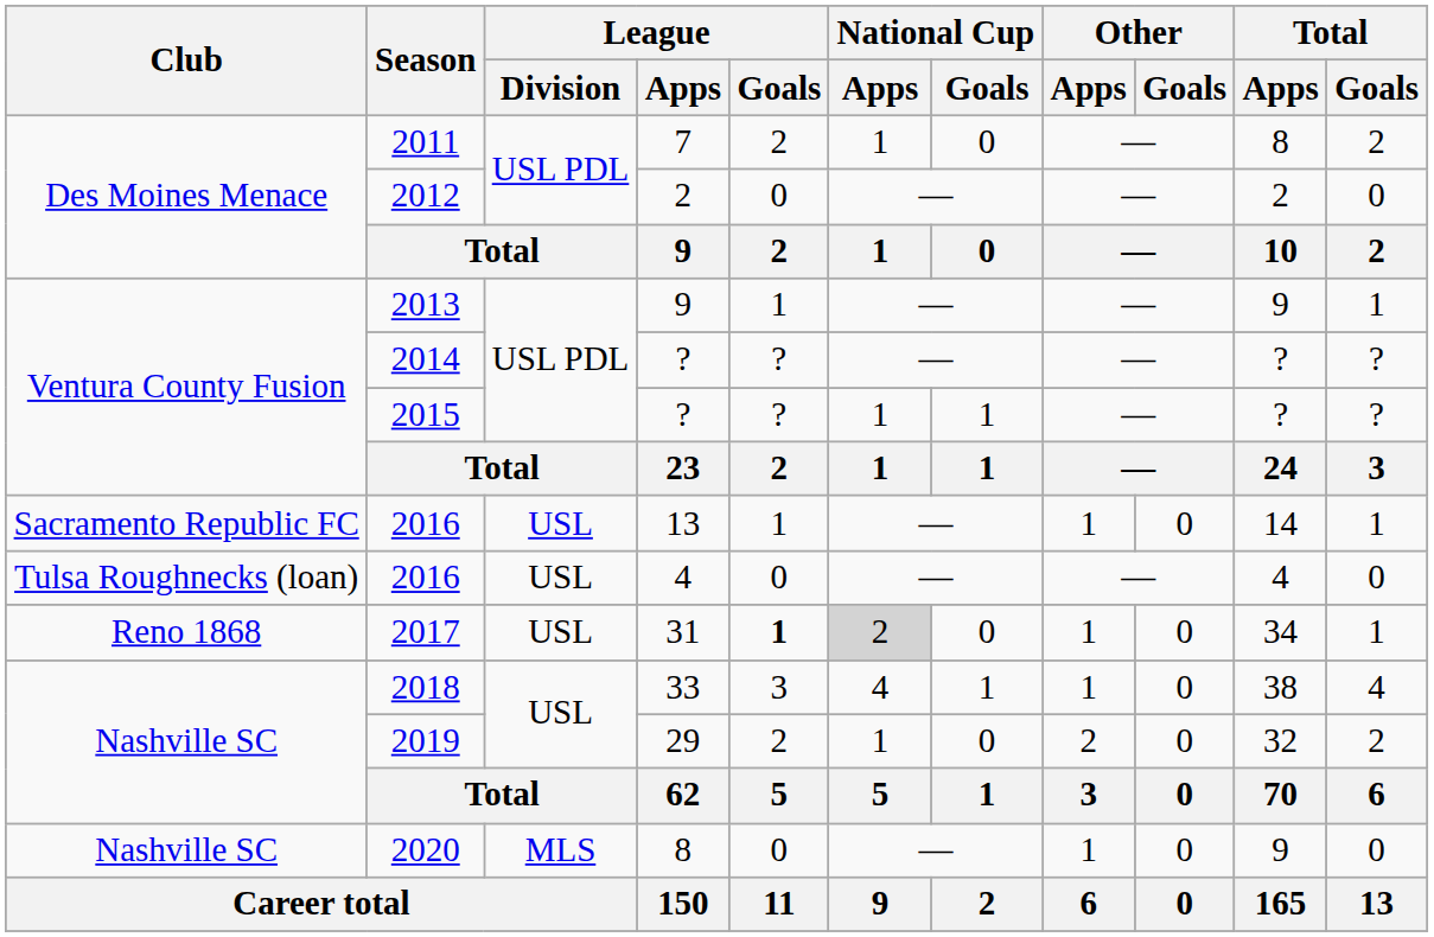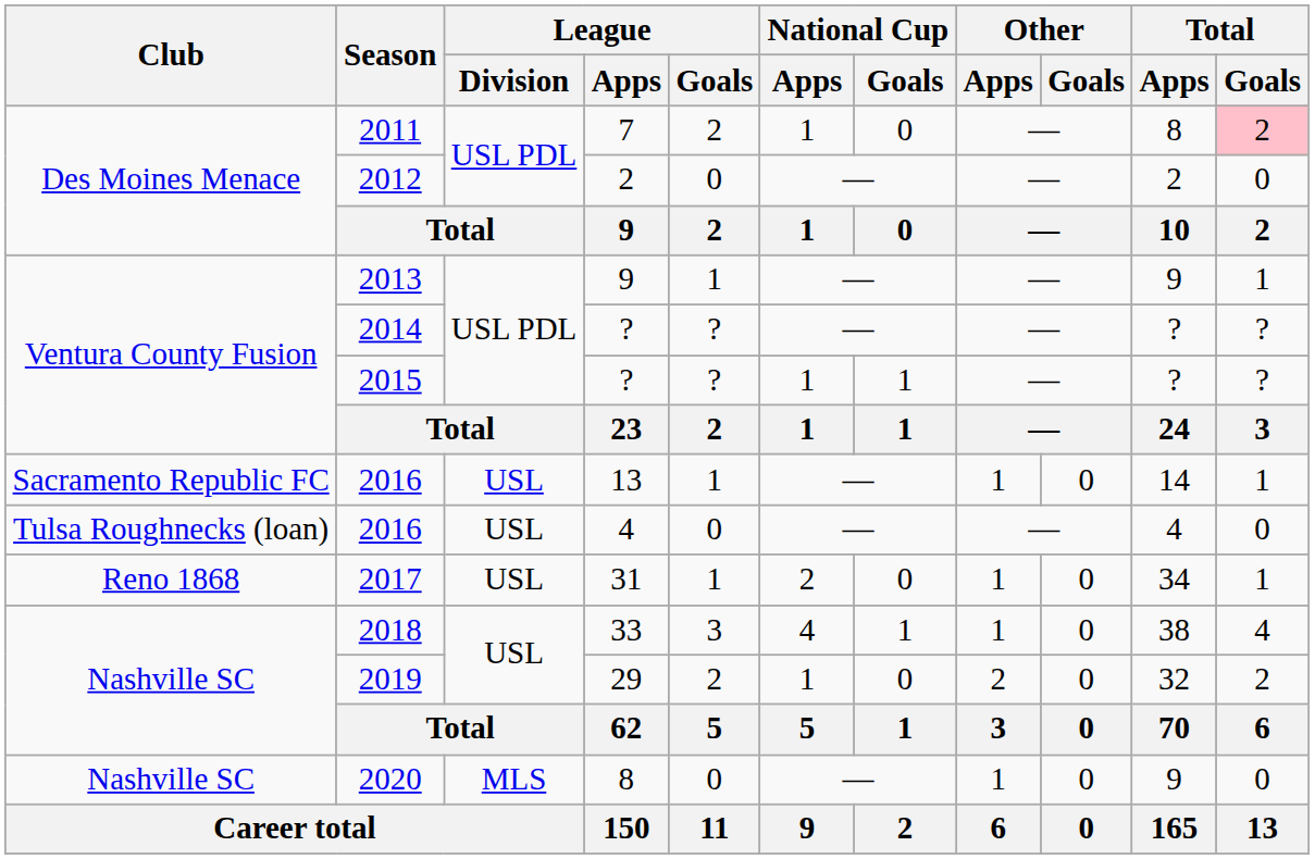2011 | Total / Goals: no background -> pink background
2017 | League / Goals: bold -> normal
2017 | National Cup / Apps: lightgrey background -> no background
